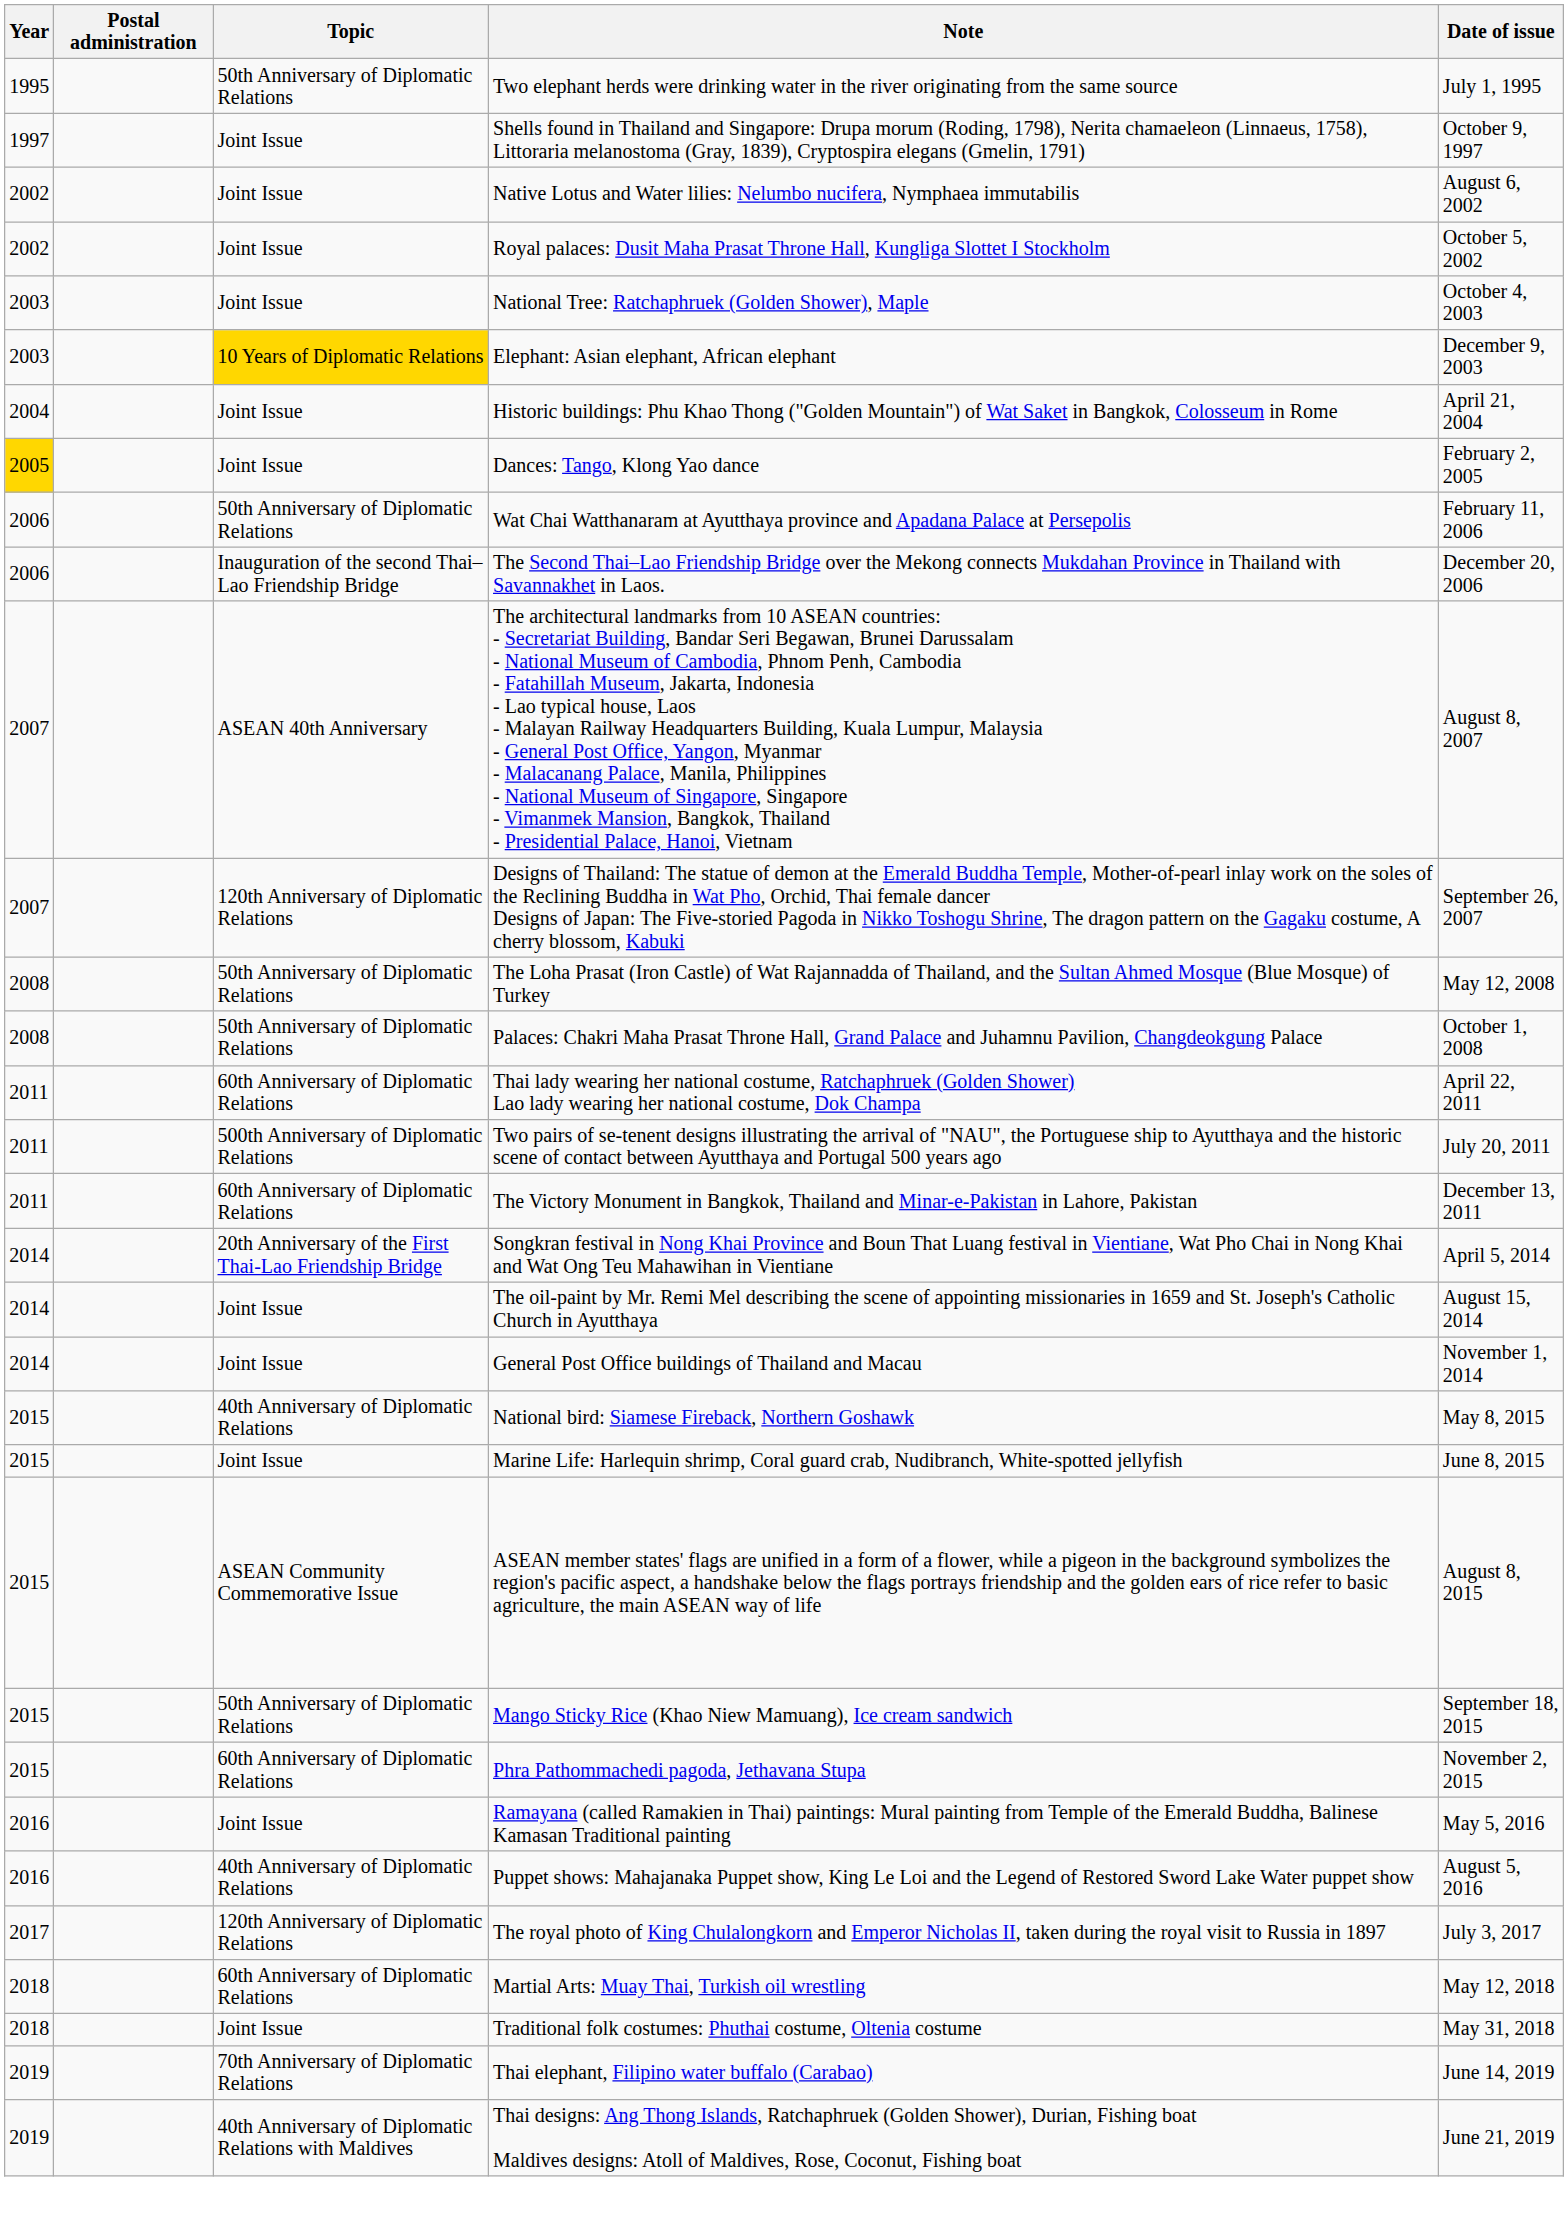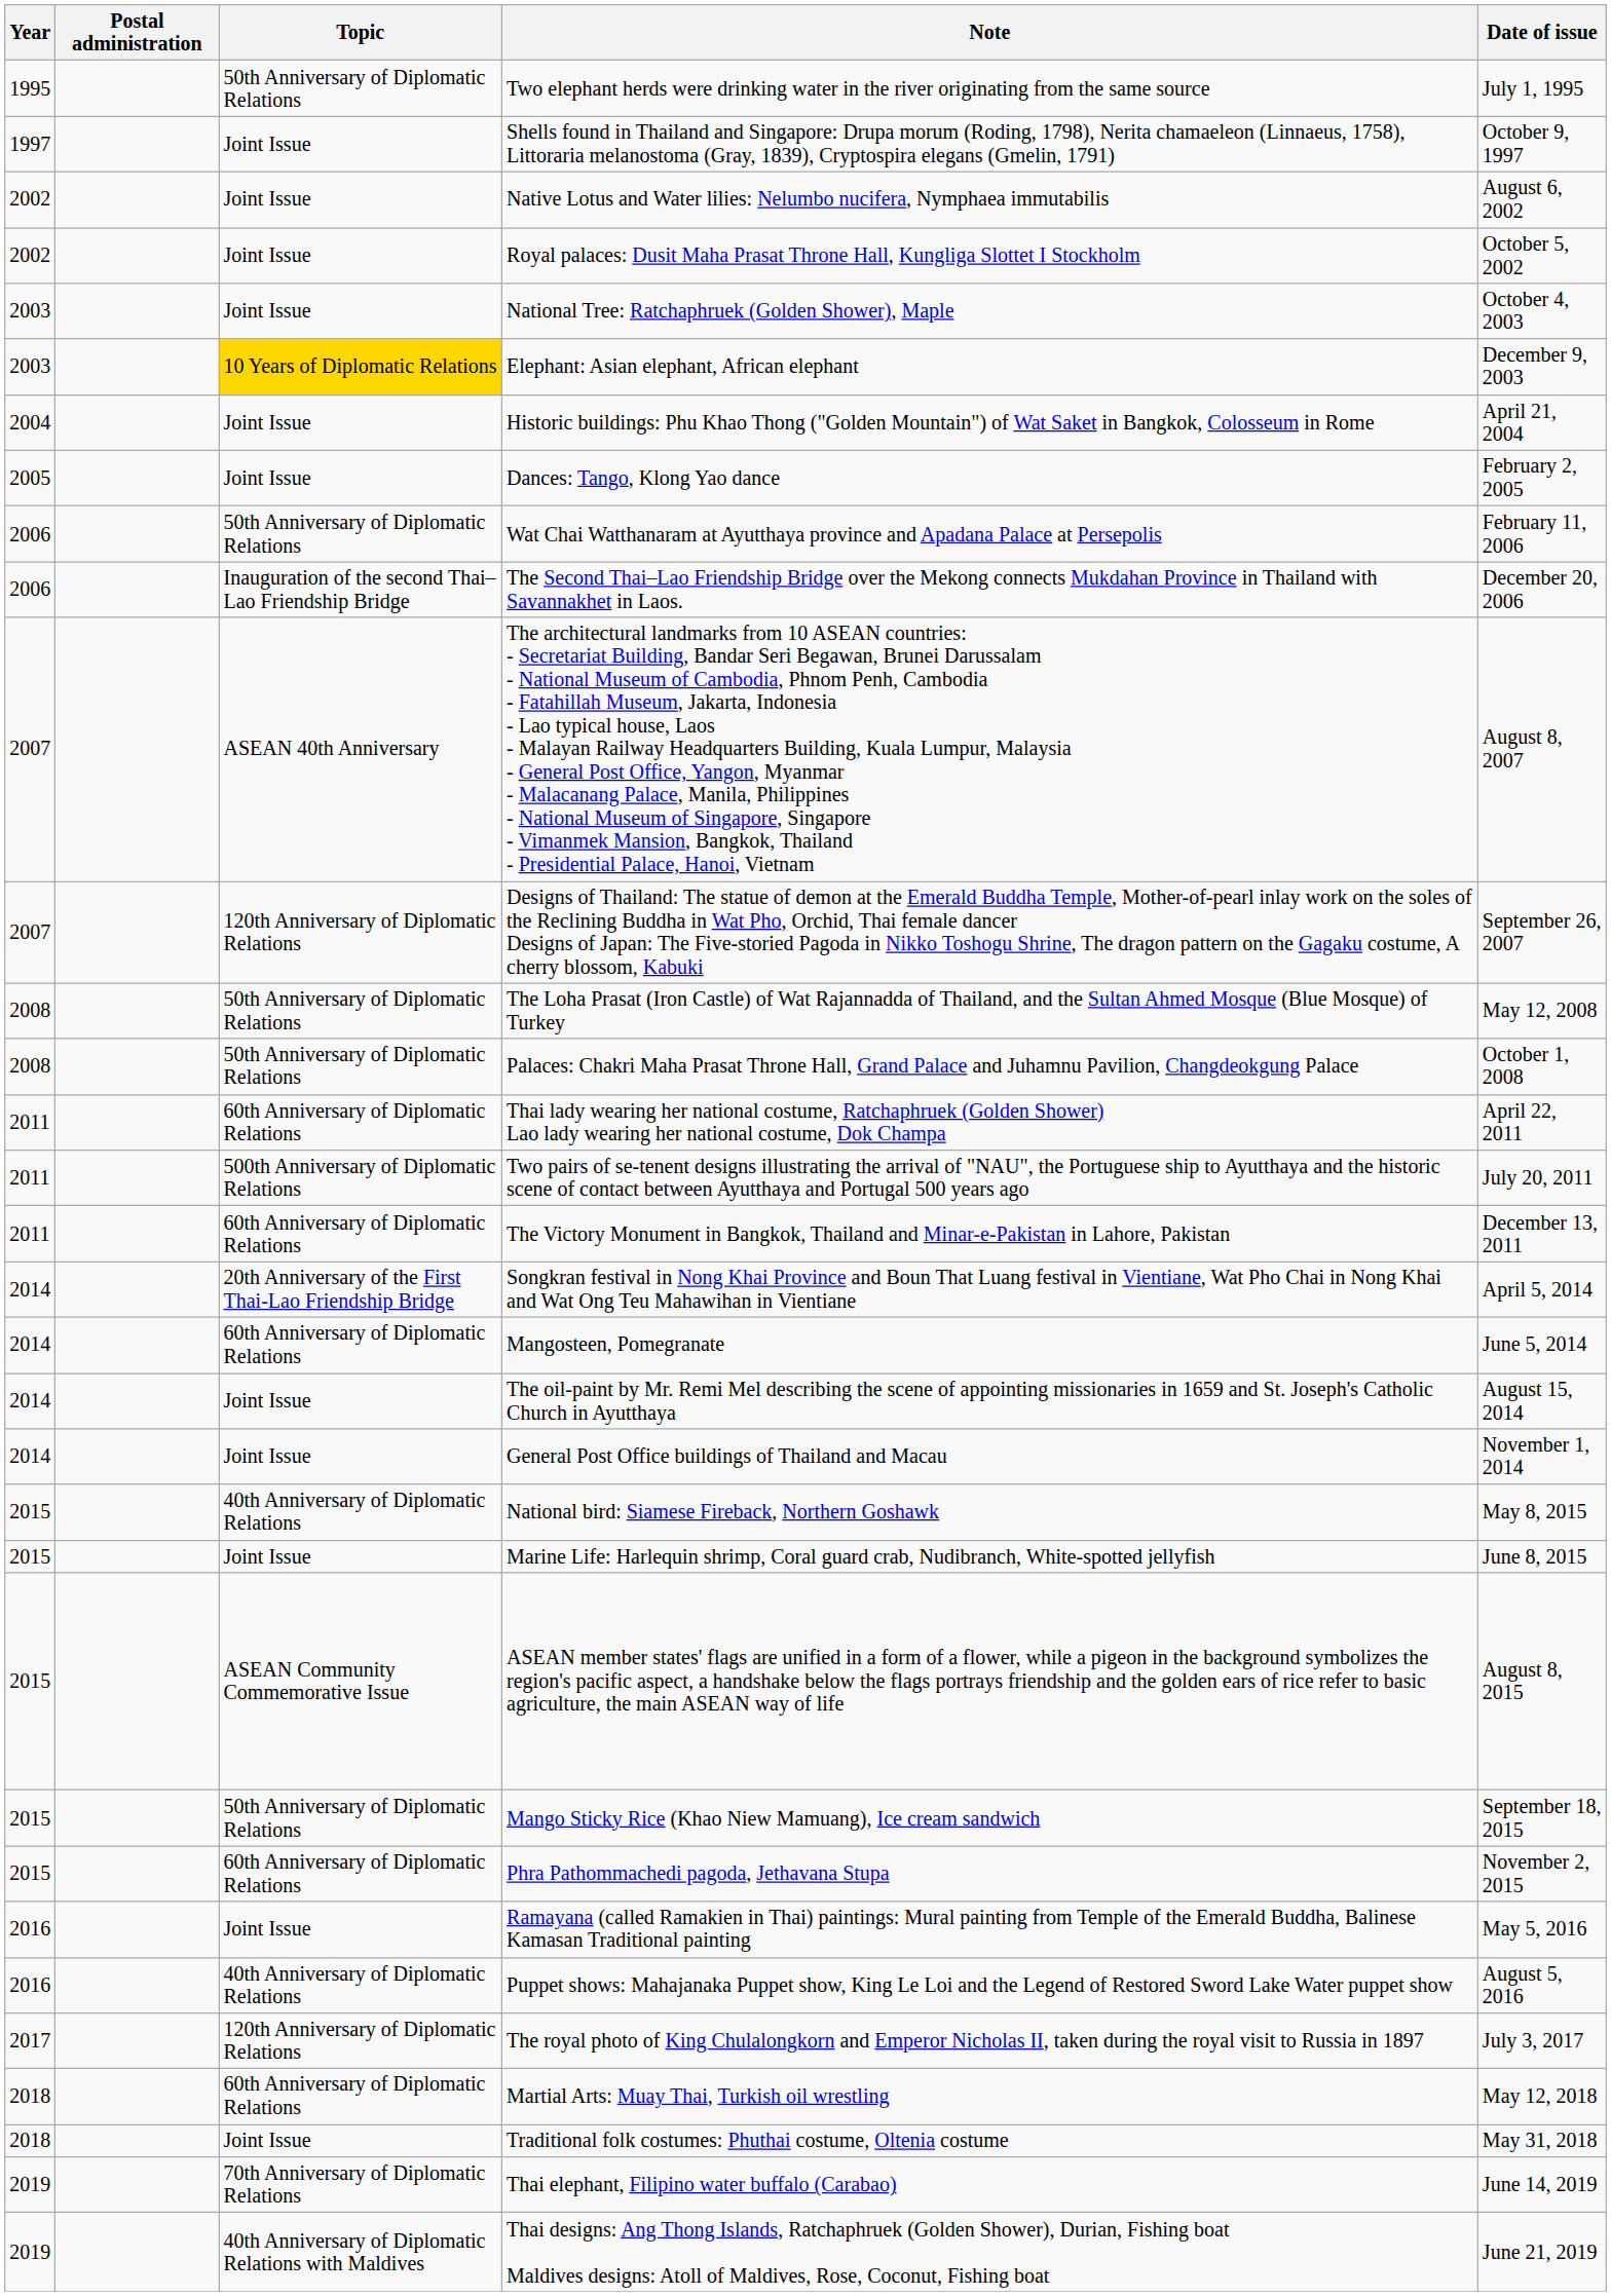Dances: Tango, Klong Yao dance | Year: gold background -> no background
+ row: 2014 | 60th Anniversary of Diplomatic Relations | Mangosteen, Pomegranate | June 5, 2014
